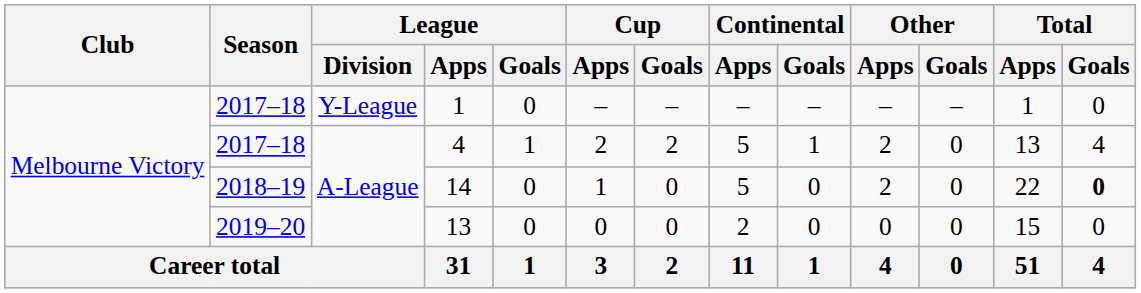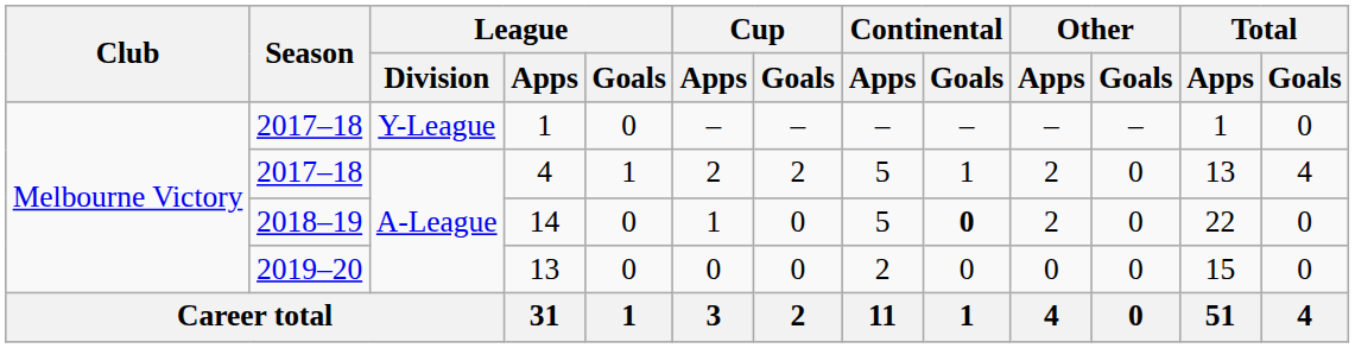14 | Continental / Goals: normal -> bold
14 | Total / Goals: bold -> normal
